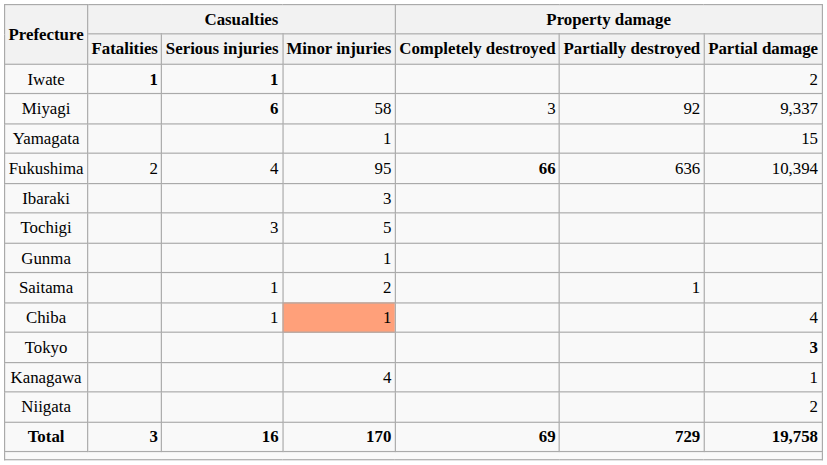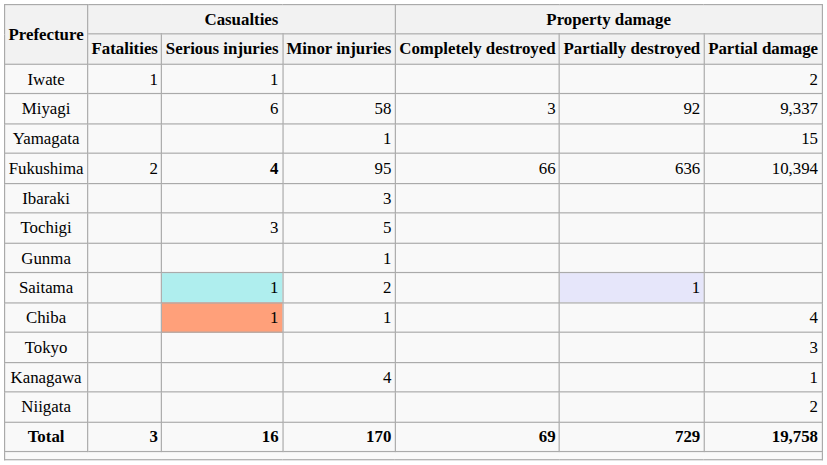Iwate | Casualties / Fatalities: bold -> normal
Iwate | Casualties / Serious injuries: bold -> normal
Miyagi | Casualties / Serious injuries: bold -> normal
Fukushima | Casualties / Serious injuries: normal -> bold
Fukushima | Property damage / Completely destroyed: bold -> normal
Saitama | Casualties / Serious injuries: no background -> paleturquoise background
Saitama | Property damage / Partially destroyed: no background -> lavender background
Chiba | Casualties / Serious injuries: no background -> lightsalmon background
Chiba | Casualties / Minor injuries: lightsalmon background -> no background
Tokyo | Property damage / Partial damage: bold -> normal
